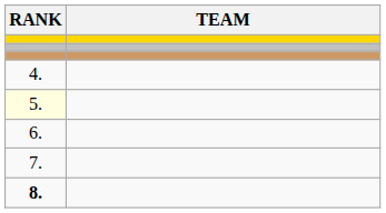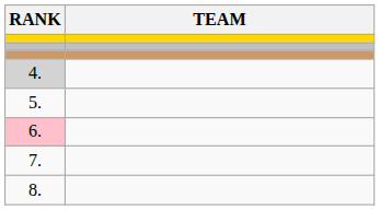row 5 | RANK: no background -> lightgrey background
row 6 | RANK: lightyellow background -> no background
row 7 | RANK: no background -> pink background
row 9 | RANK: bold -> normal
